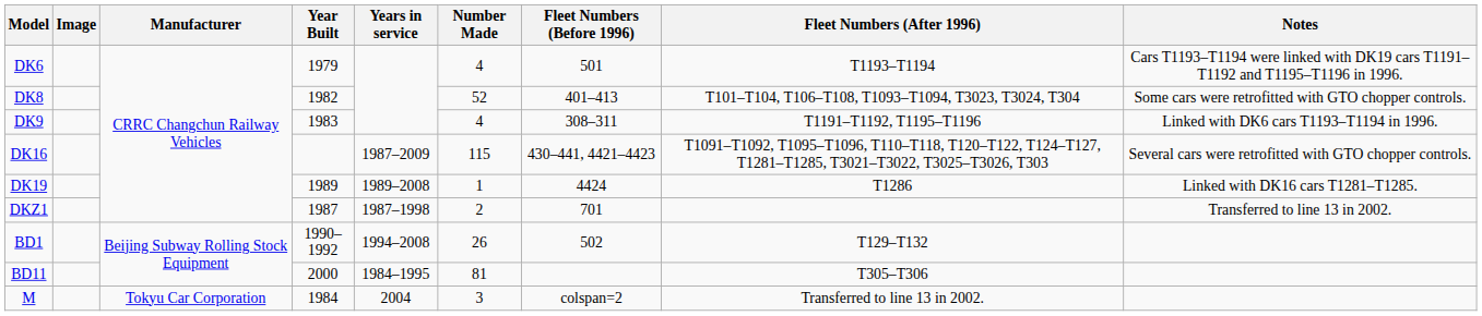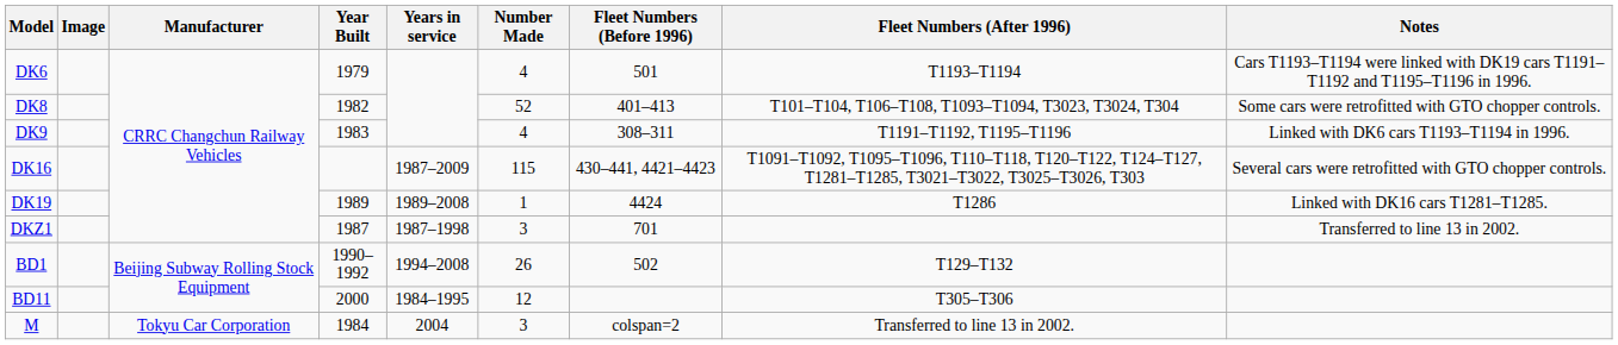DKZ1 | Number Made: 2 -> 3
BD11 | Number Made: 81 -> 12
